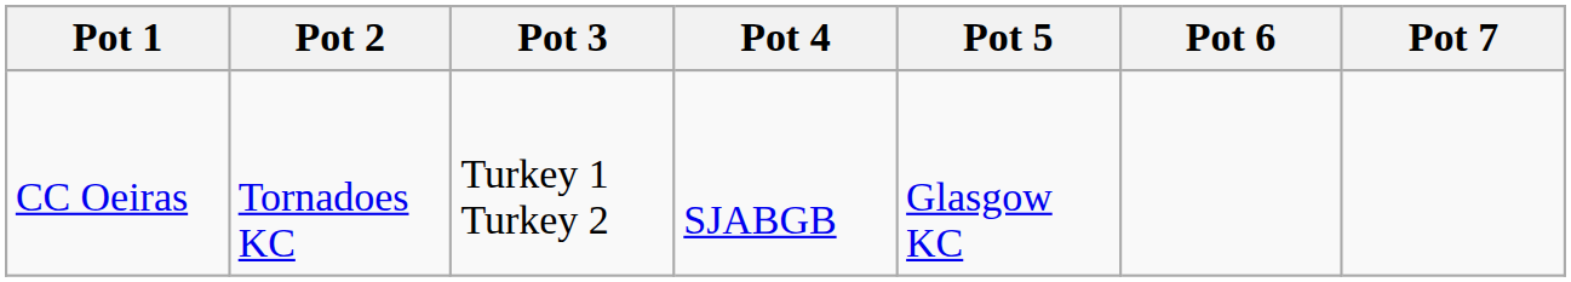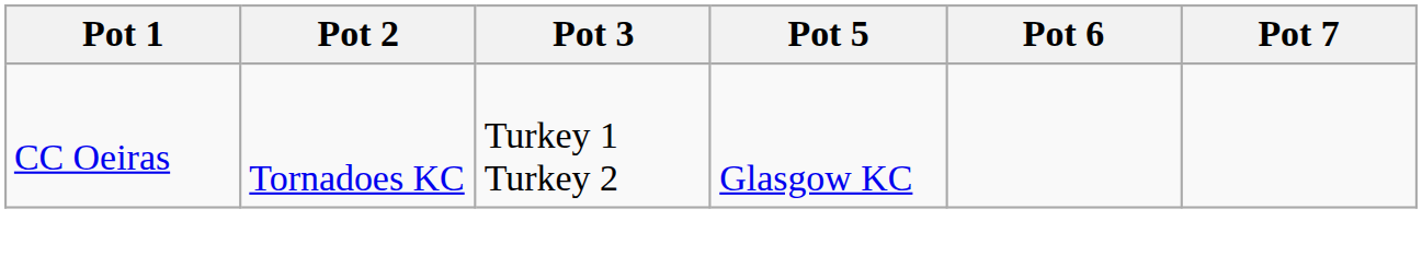- column: Pot 4 | SJABGB
